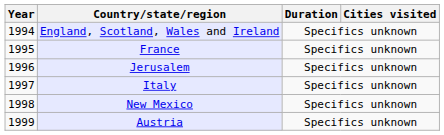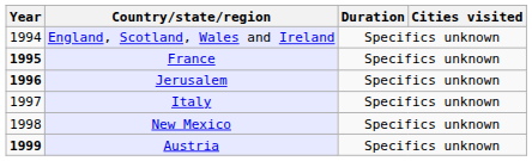France | Year: normal -> bold
Jerusalem | Year: normal -> bold
Austria | Year: normal -> bold
